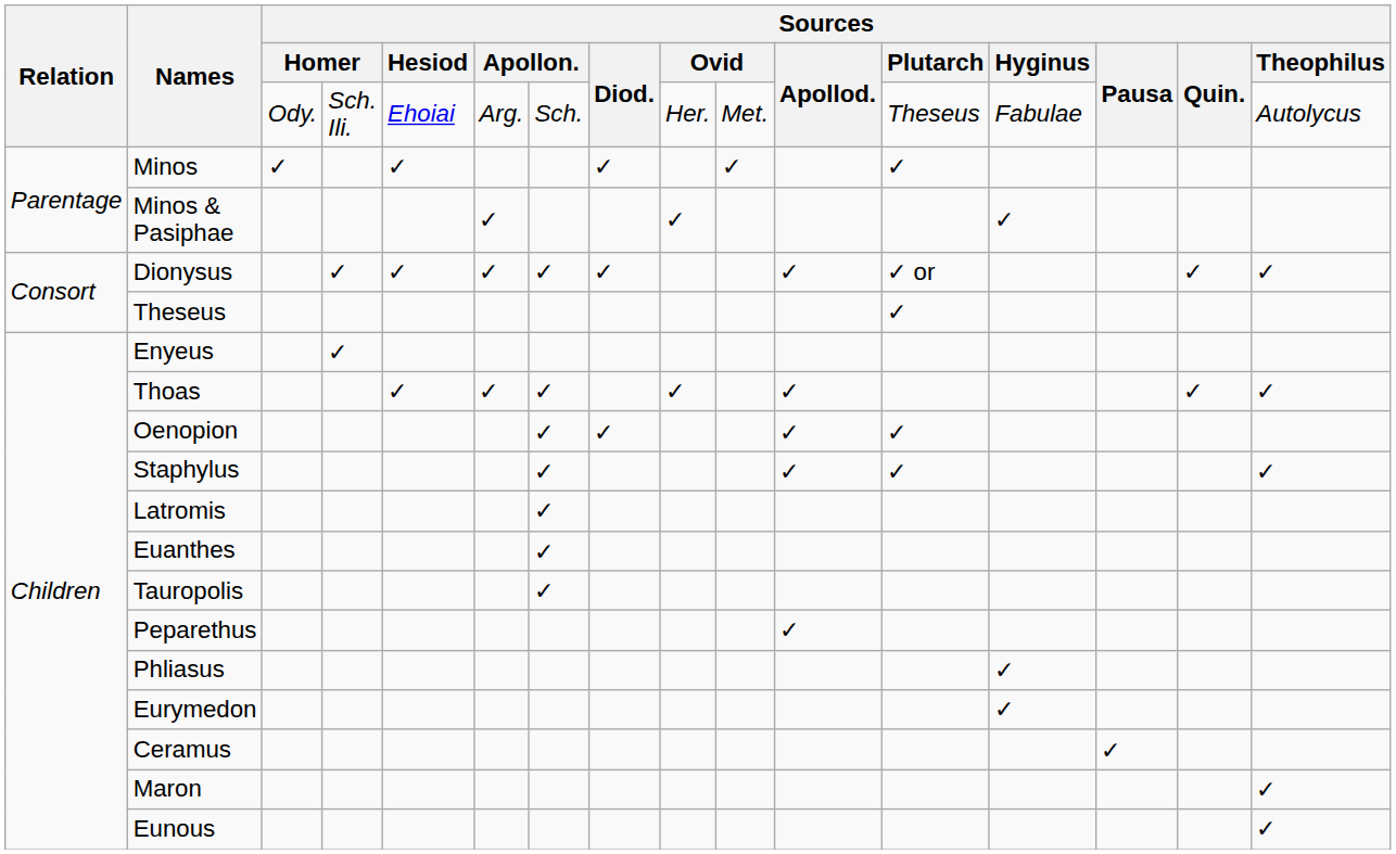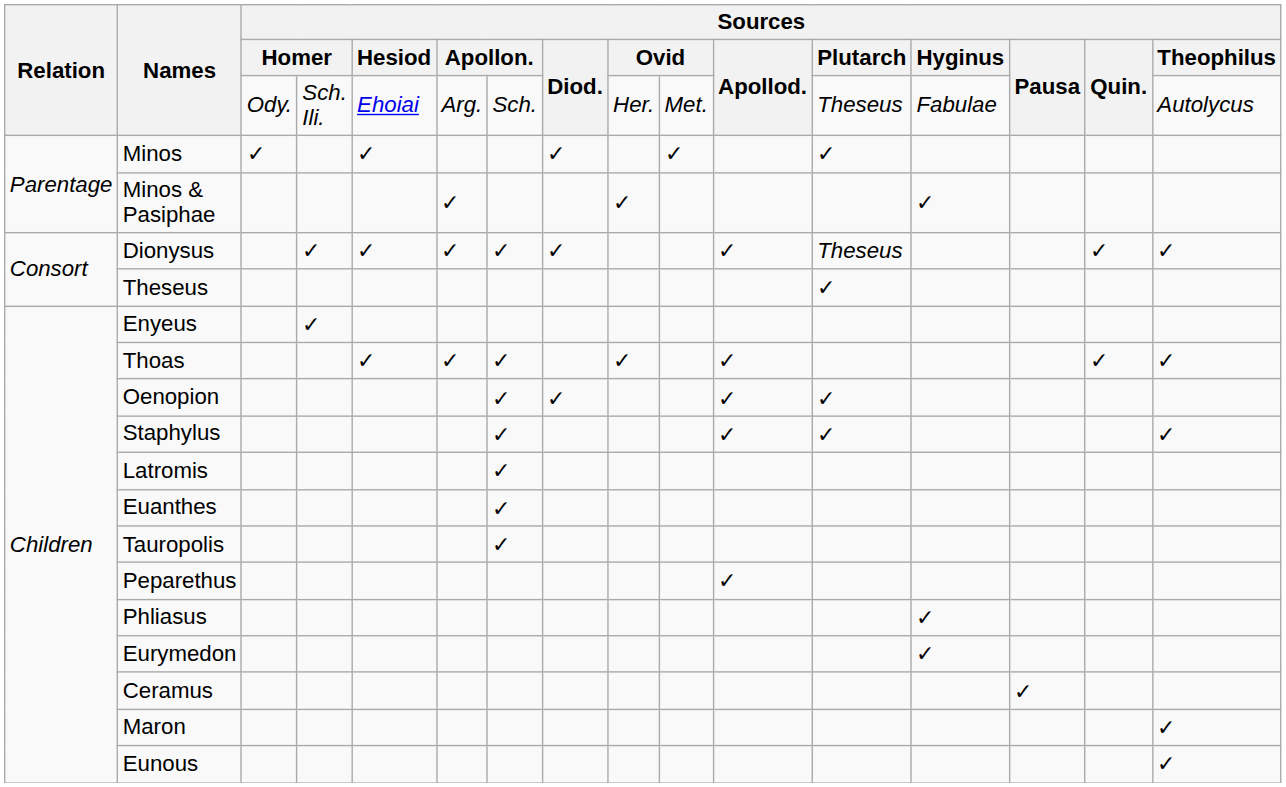Dionysus | Sources / Plutarch: ✓ or -> Theseus
